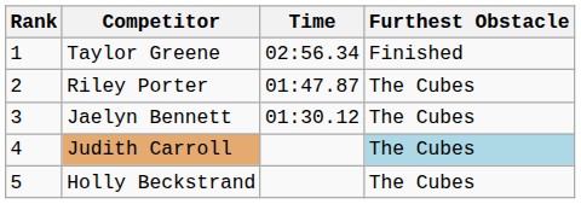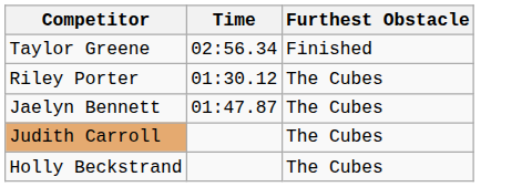- column: Rank | 1 | 2 | 3 | 4 | 5
Riley Porter | Time: 01:47.87 -> 01:30.12
Jaelyn Bennett | Time: 01:30.12 -> 01:47.87
Judith Carroll | Furthest Obstacle: lightblue background -> no background
